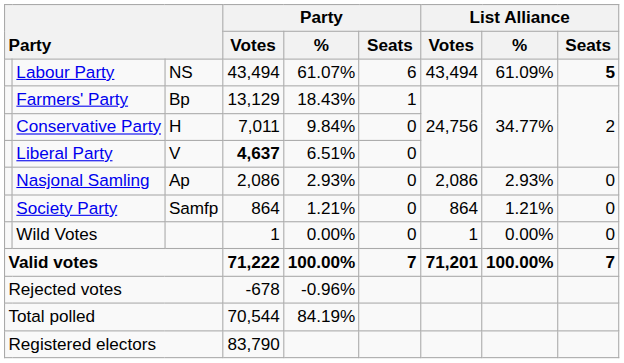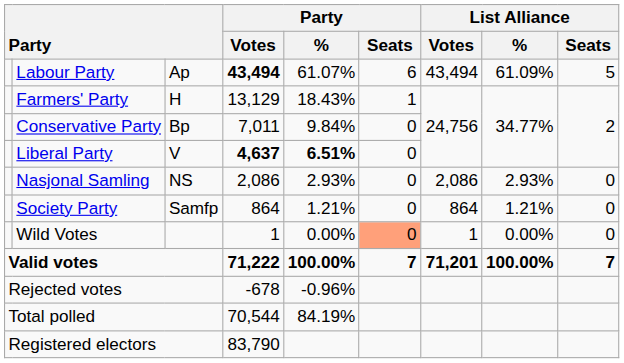Labour Party | column 3: NS -> Ap
Labour Party | Party / Votes: normal -> bold
Labour Party | List Alliance / Seats: bold -> normal
Farmers' Party | column 3: Bp -> H
Conservative Party | column 3: H -> Bp
Liberal Party | Party / %: normal -> bold
Nasjonal Samling | column 3: Ap -> NS
Wild Votes | Party / Seats: no background -> lightsalmon background
